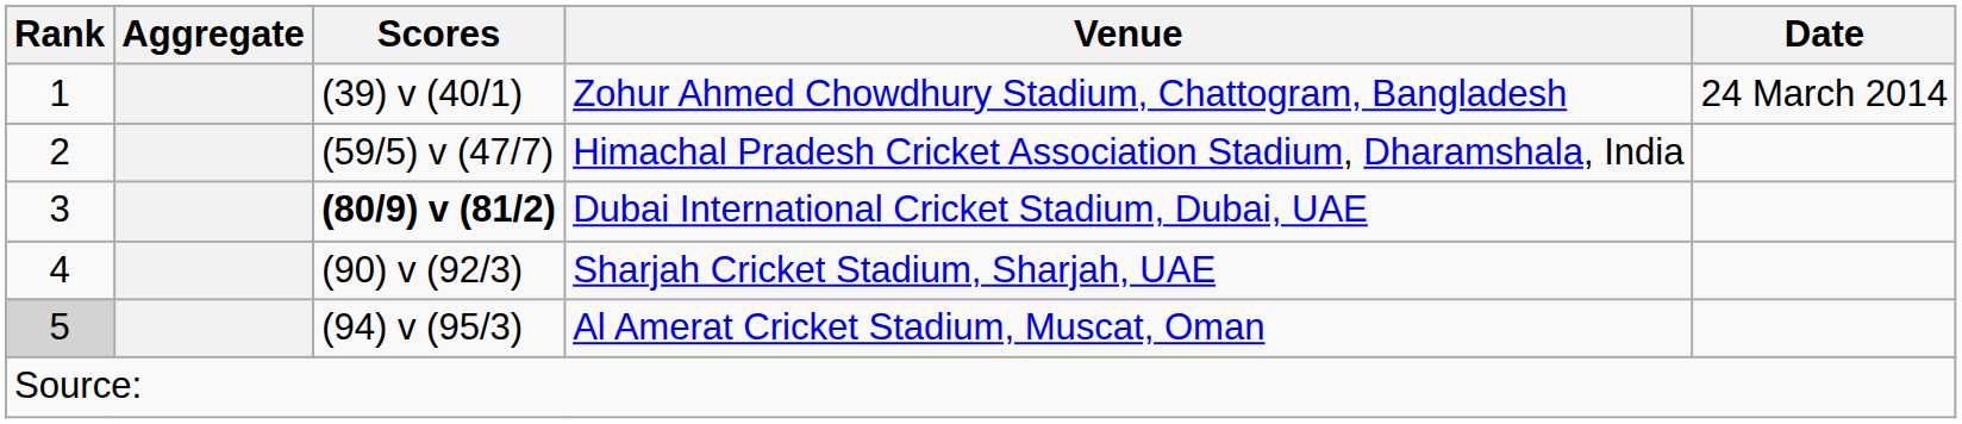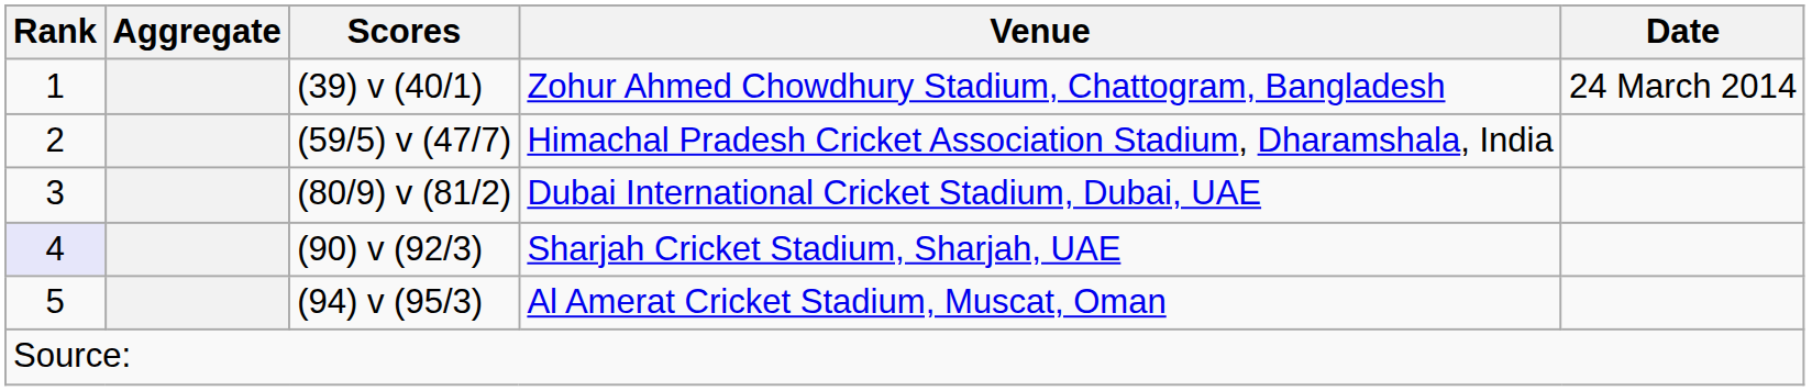Dubai International Cricket Stadium, Dubai, UAE | Scores: bold -> normal
Sharjah Cricket Stadium, Sharjah, UAE | Rank: no background -> lavender background
Al Amerat Cricket Stadium, Muscat, Oman | Rank: lightgrey background -> no background
